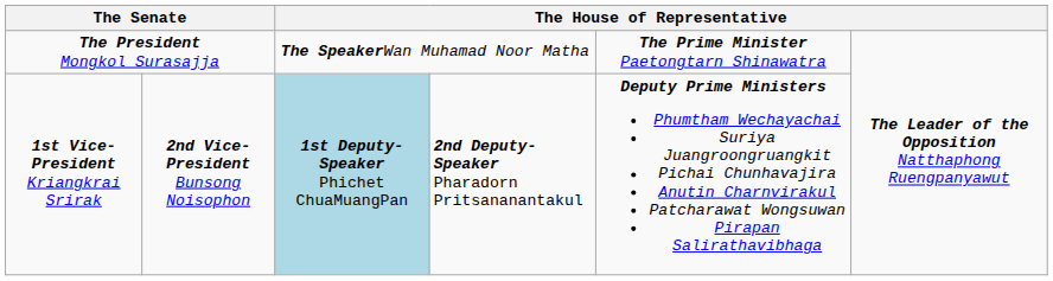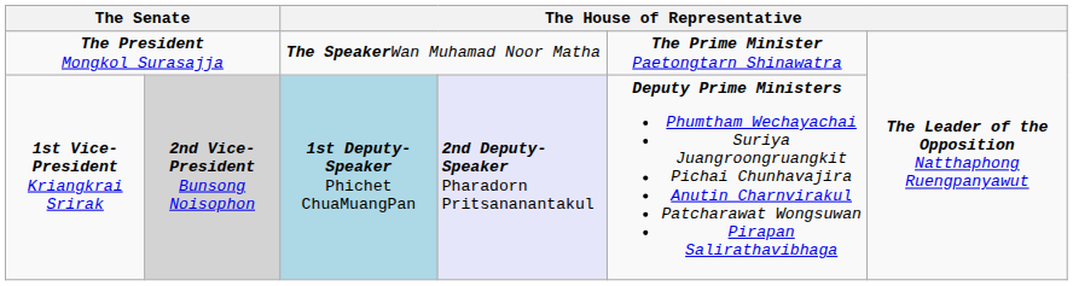1st Vice-President Kriangkrai Srirak | column 2: no background -> lightgrey background
1st Vice-President Kriangkrai Srirak | column 4: no background -> lavender background
